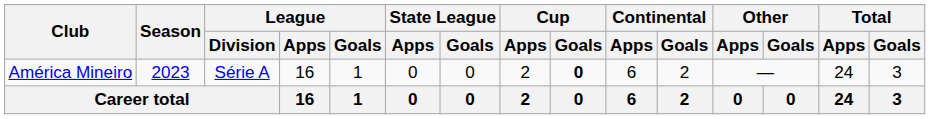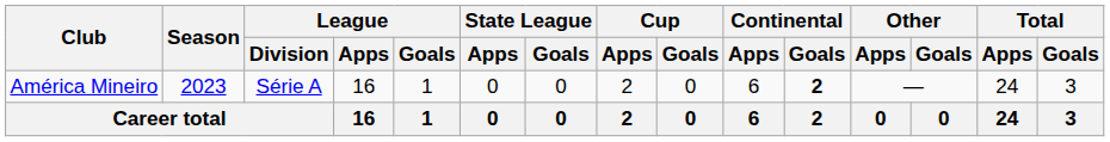América Mineiro | Cup / Goals: bold -> normal
América Mineiro | Continental / Goals: normal -> bold
